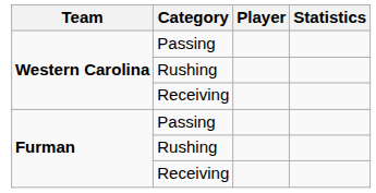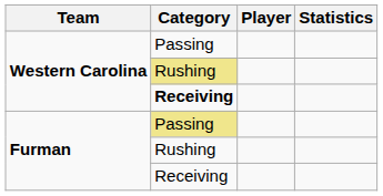Western Carolina / Rushing | Category: no background -> khaki background
Western Carolina / Receiving | Category: normal -> bold
Furman / Passing | Category: no background -> khaki background
